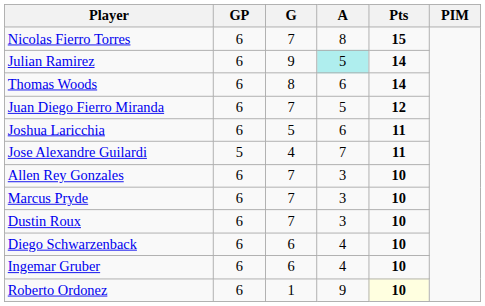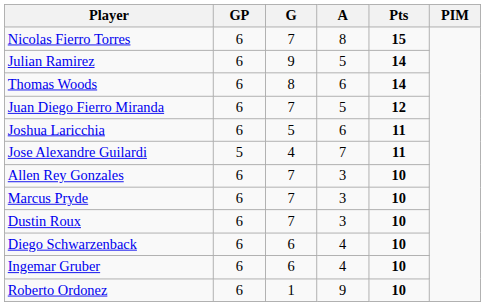Julian Ramirez | A: paleturquoise background -> no background
Roberto Ordonez | Pts: lightyellow background -> no background
